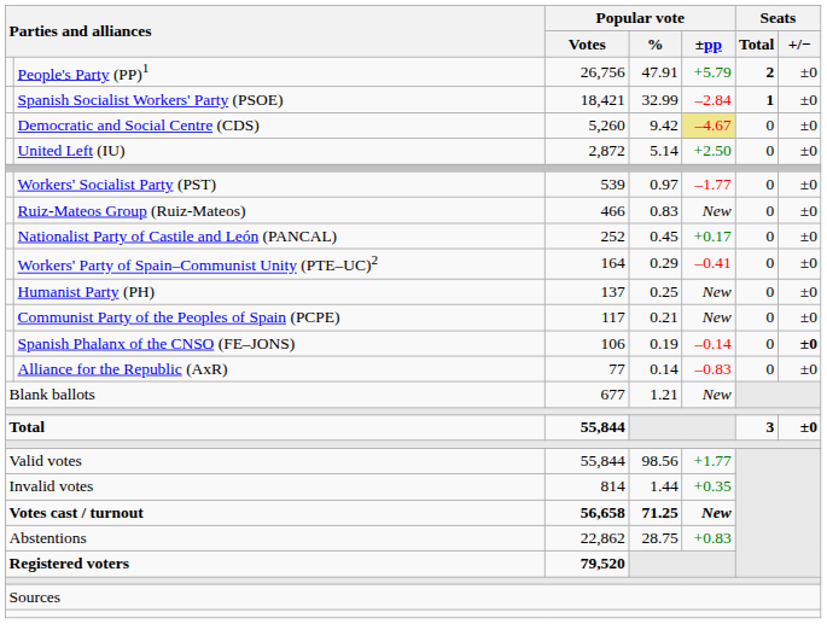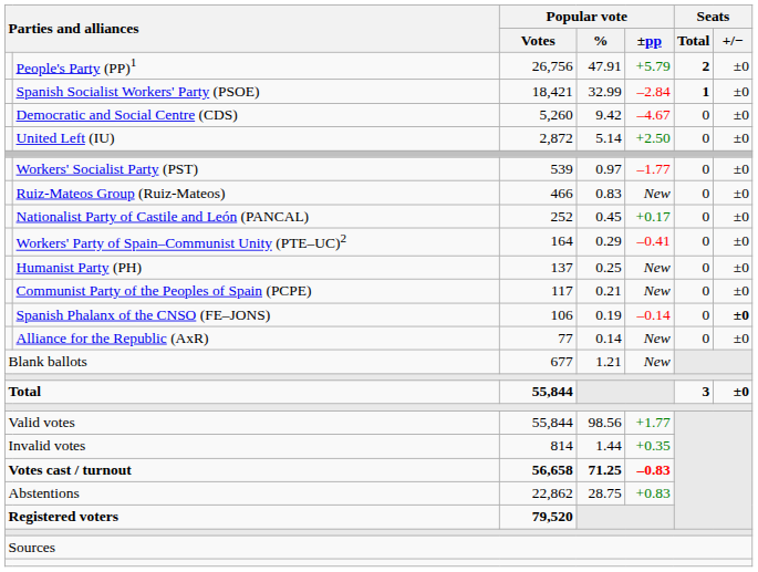Democratic and Social Centre (CDS) | Popular vote / ±pp: khaki background -> no background
Alliance for the Republic (AxR) | Popular vote / ±pp: –0.83 -> New
Votes cast / turnout | Popular vote / ±pp: New -> –0.83
